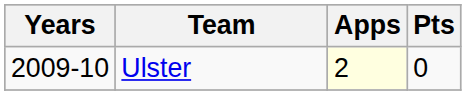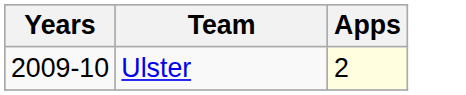- column: Pts | 0
